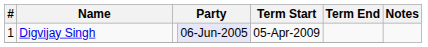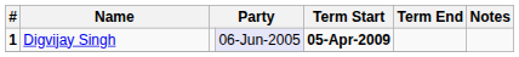Digvijay Singh | #: normal -> bold
Digvijay Singh | Term Start: normal -> bold
